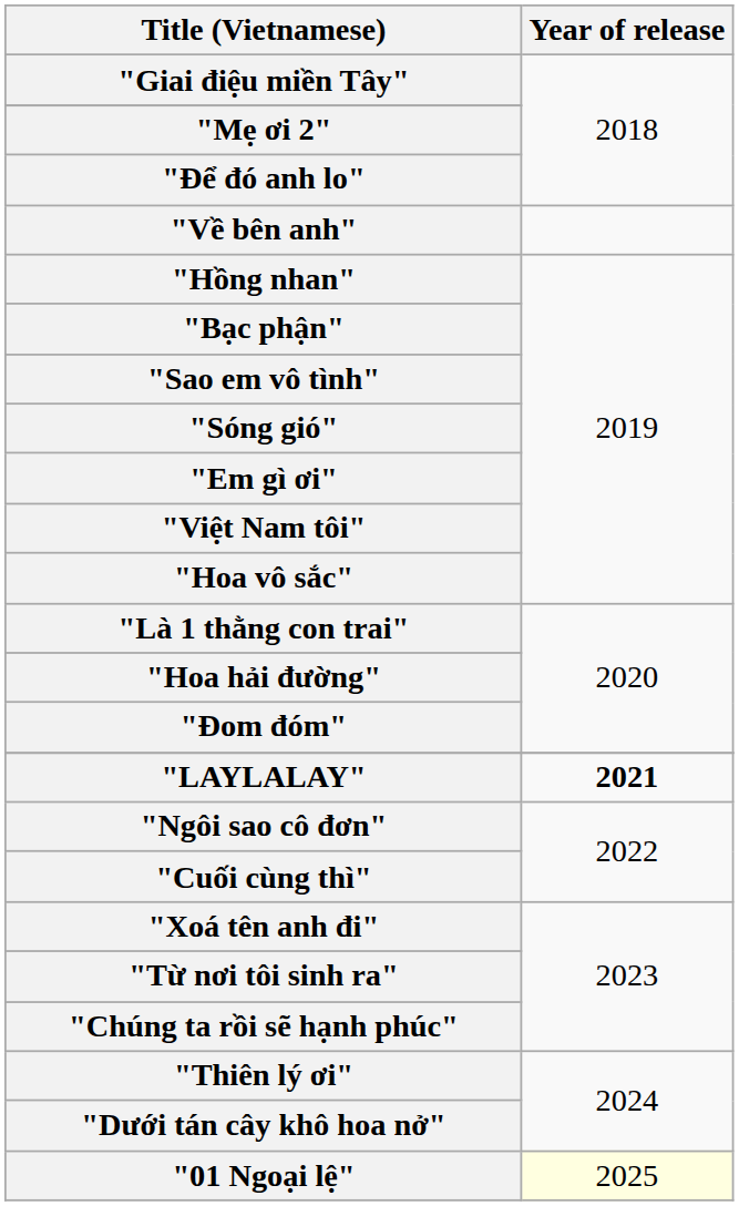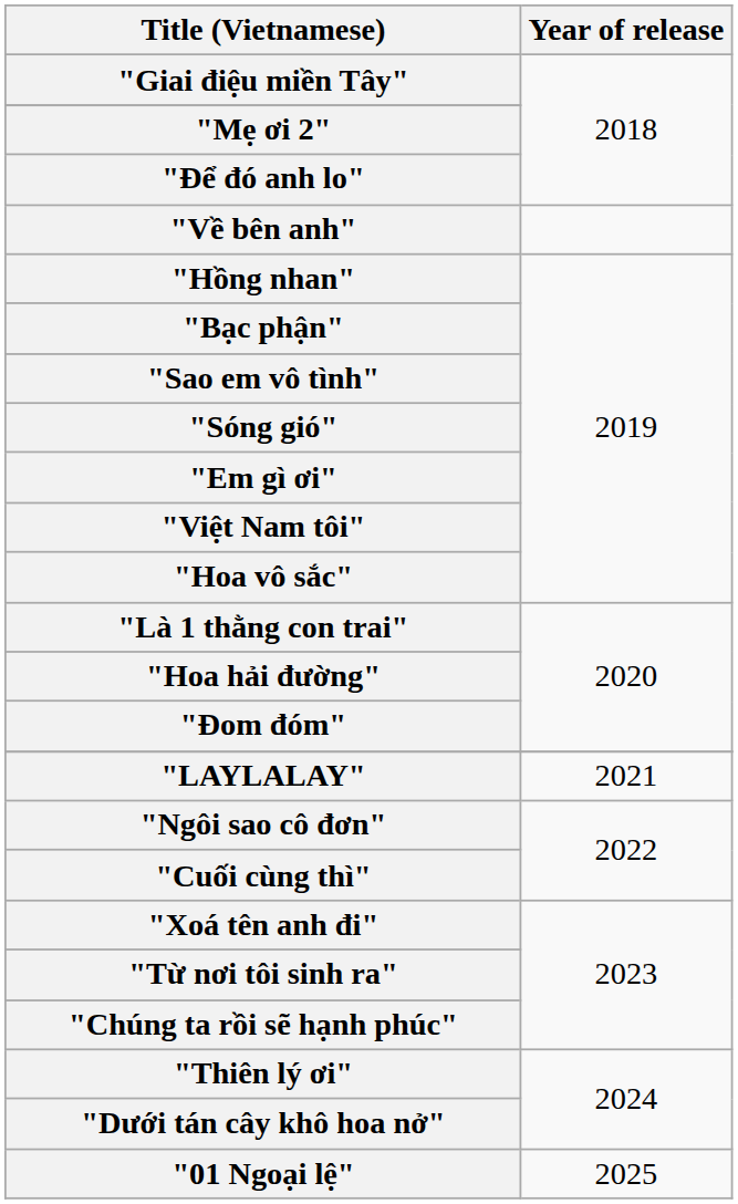"LAYLALAY" | Year of release: bold -> normal
"01 Ngoại lệ" | Year of release: lightyellow background -> no background
